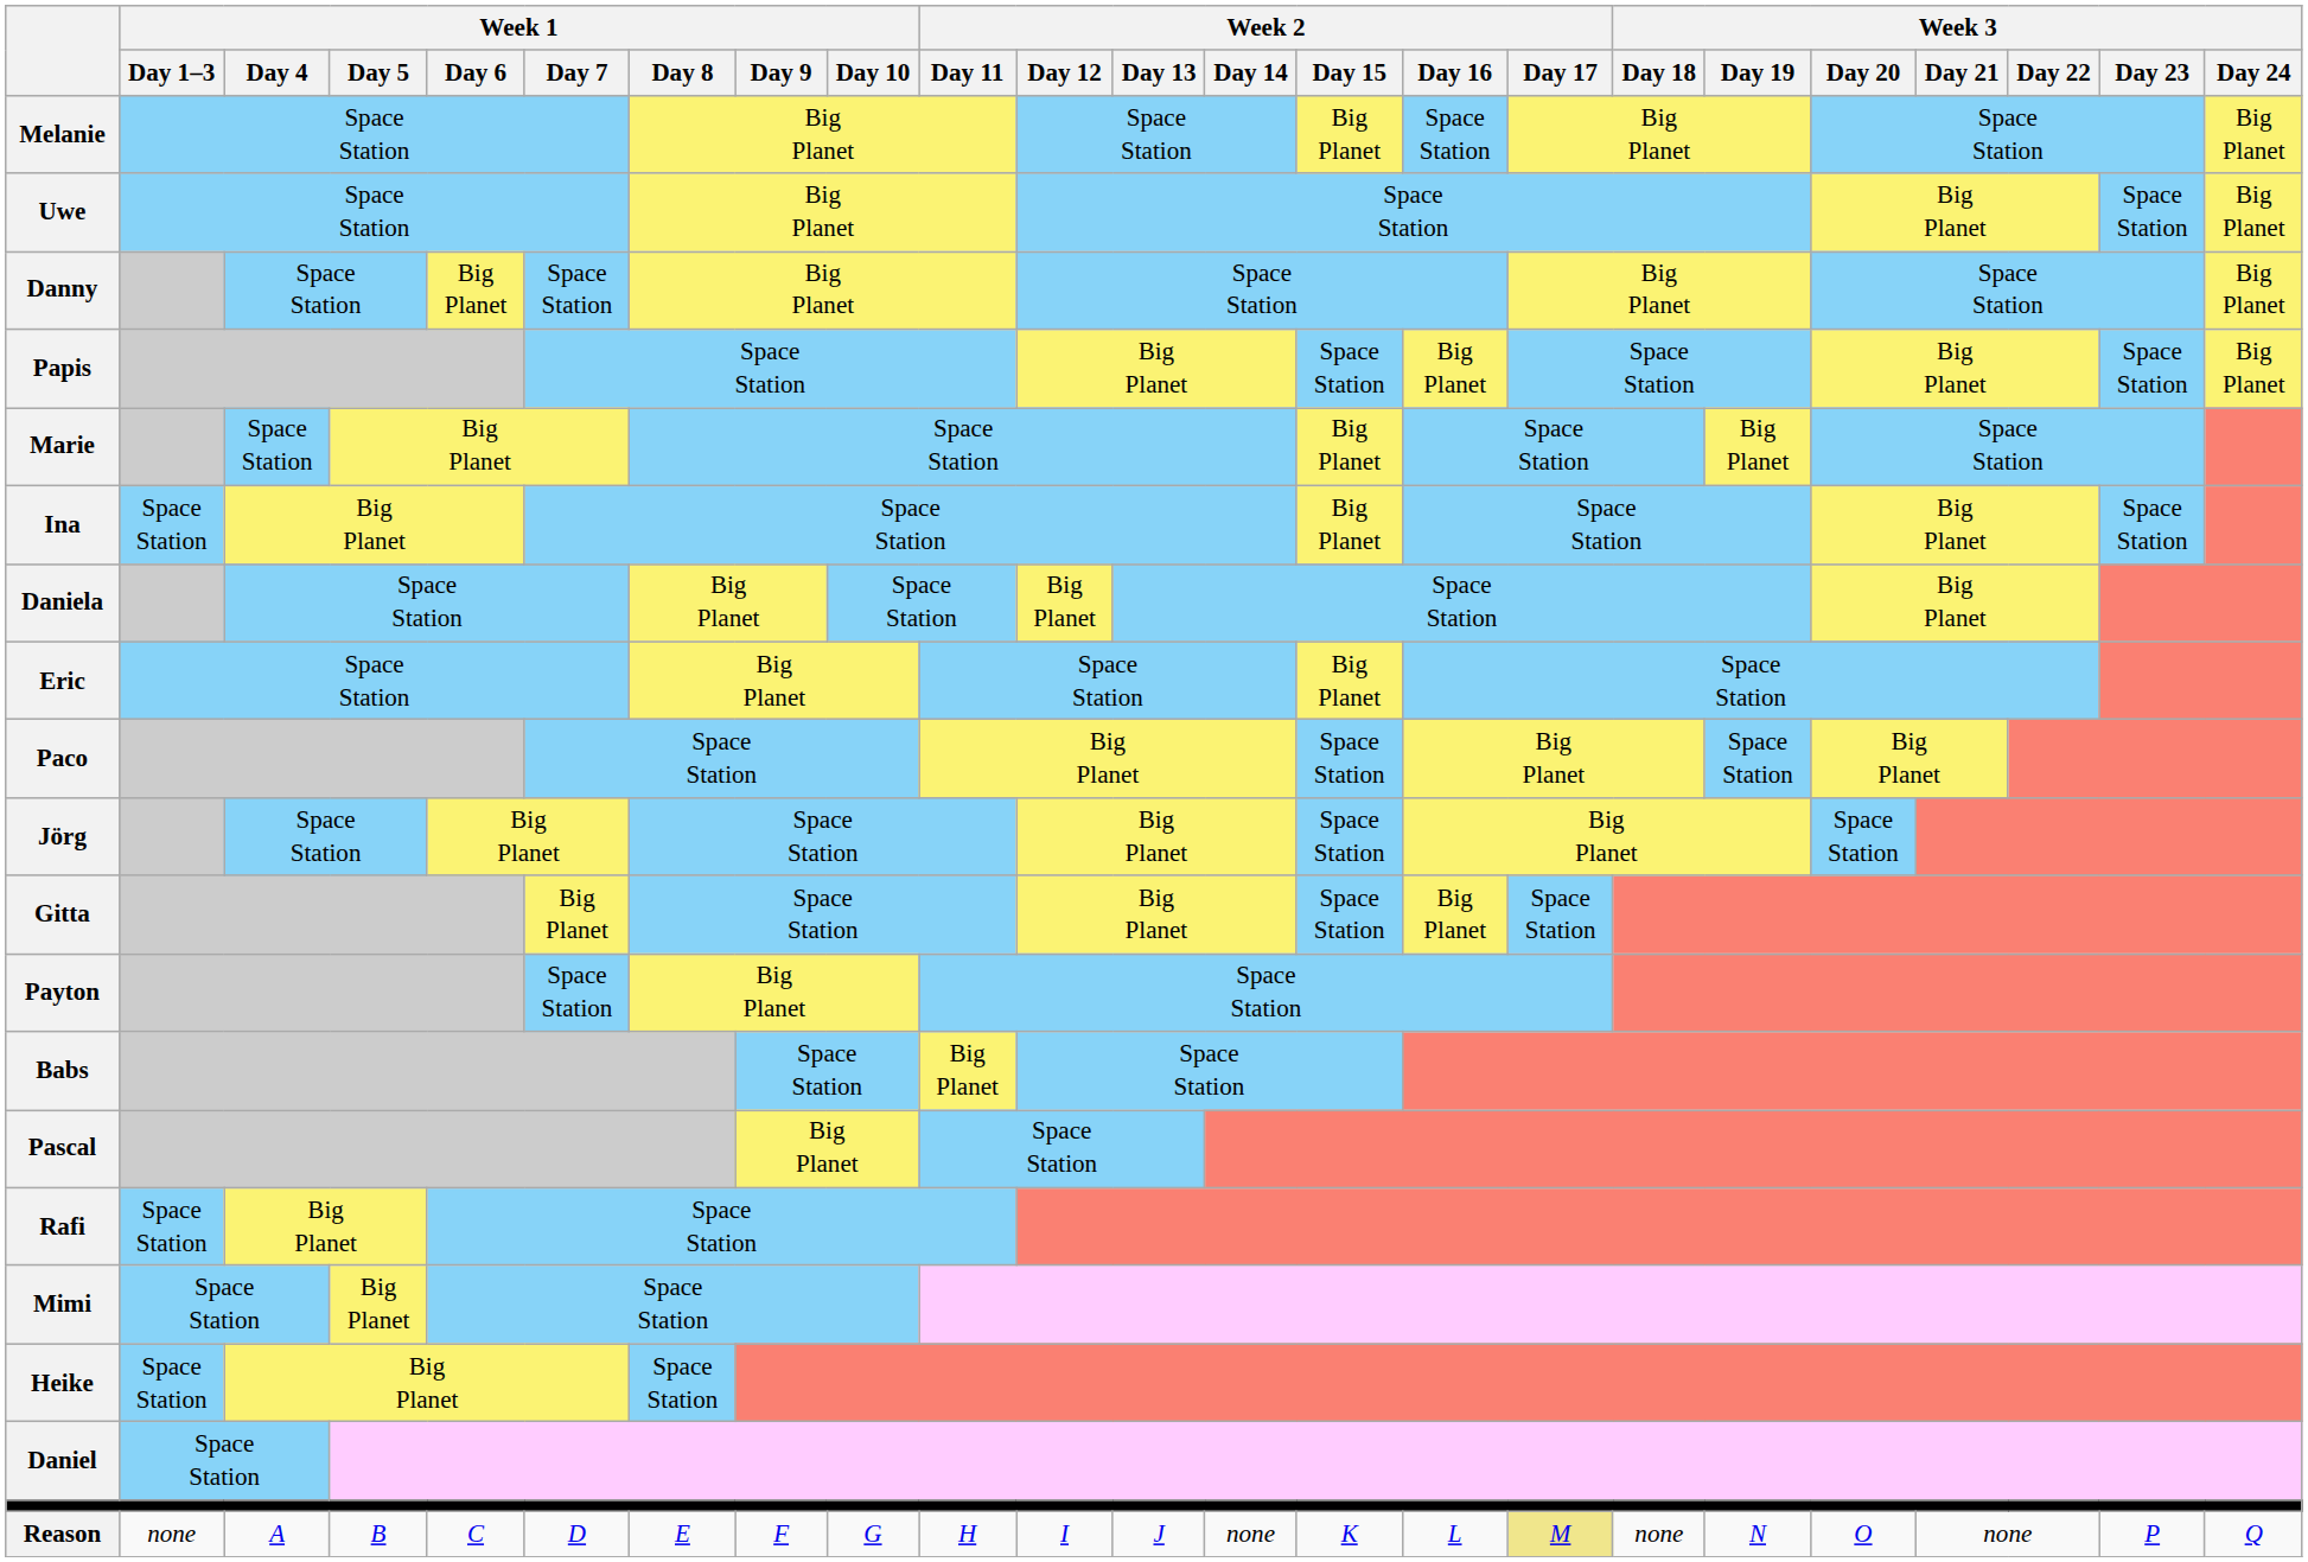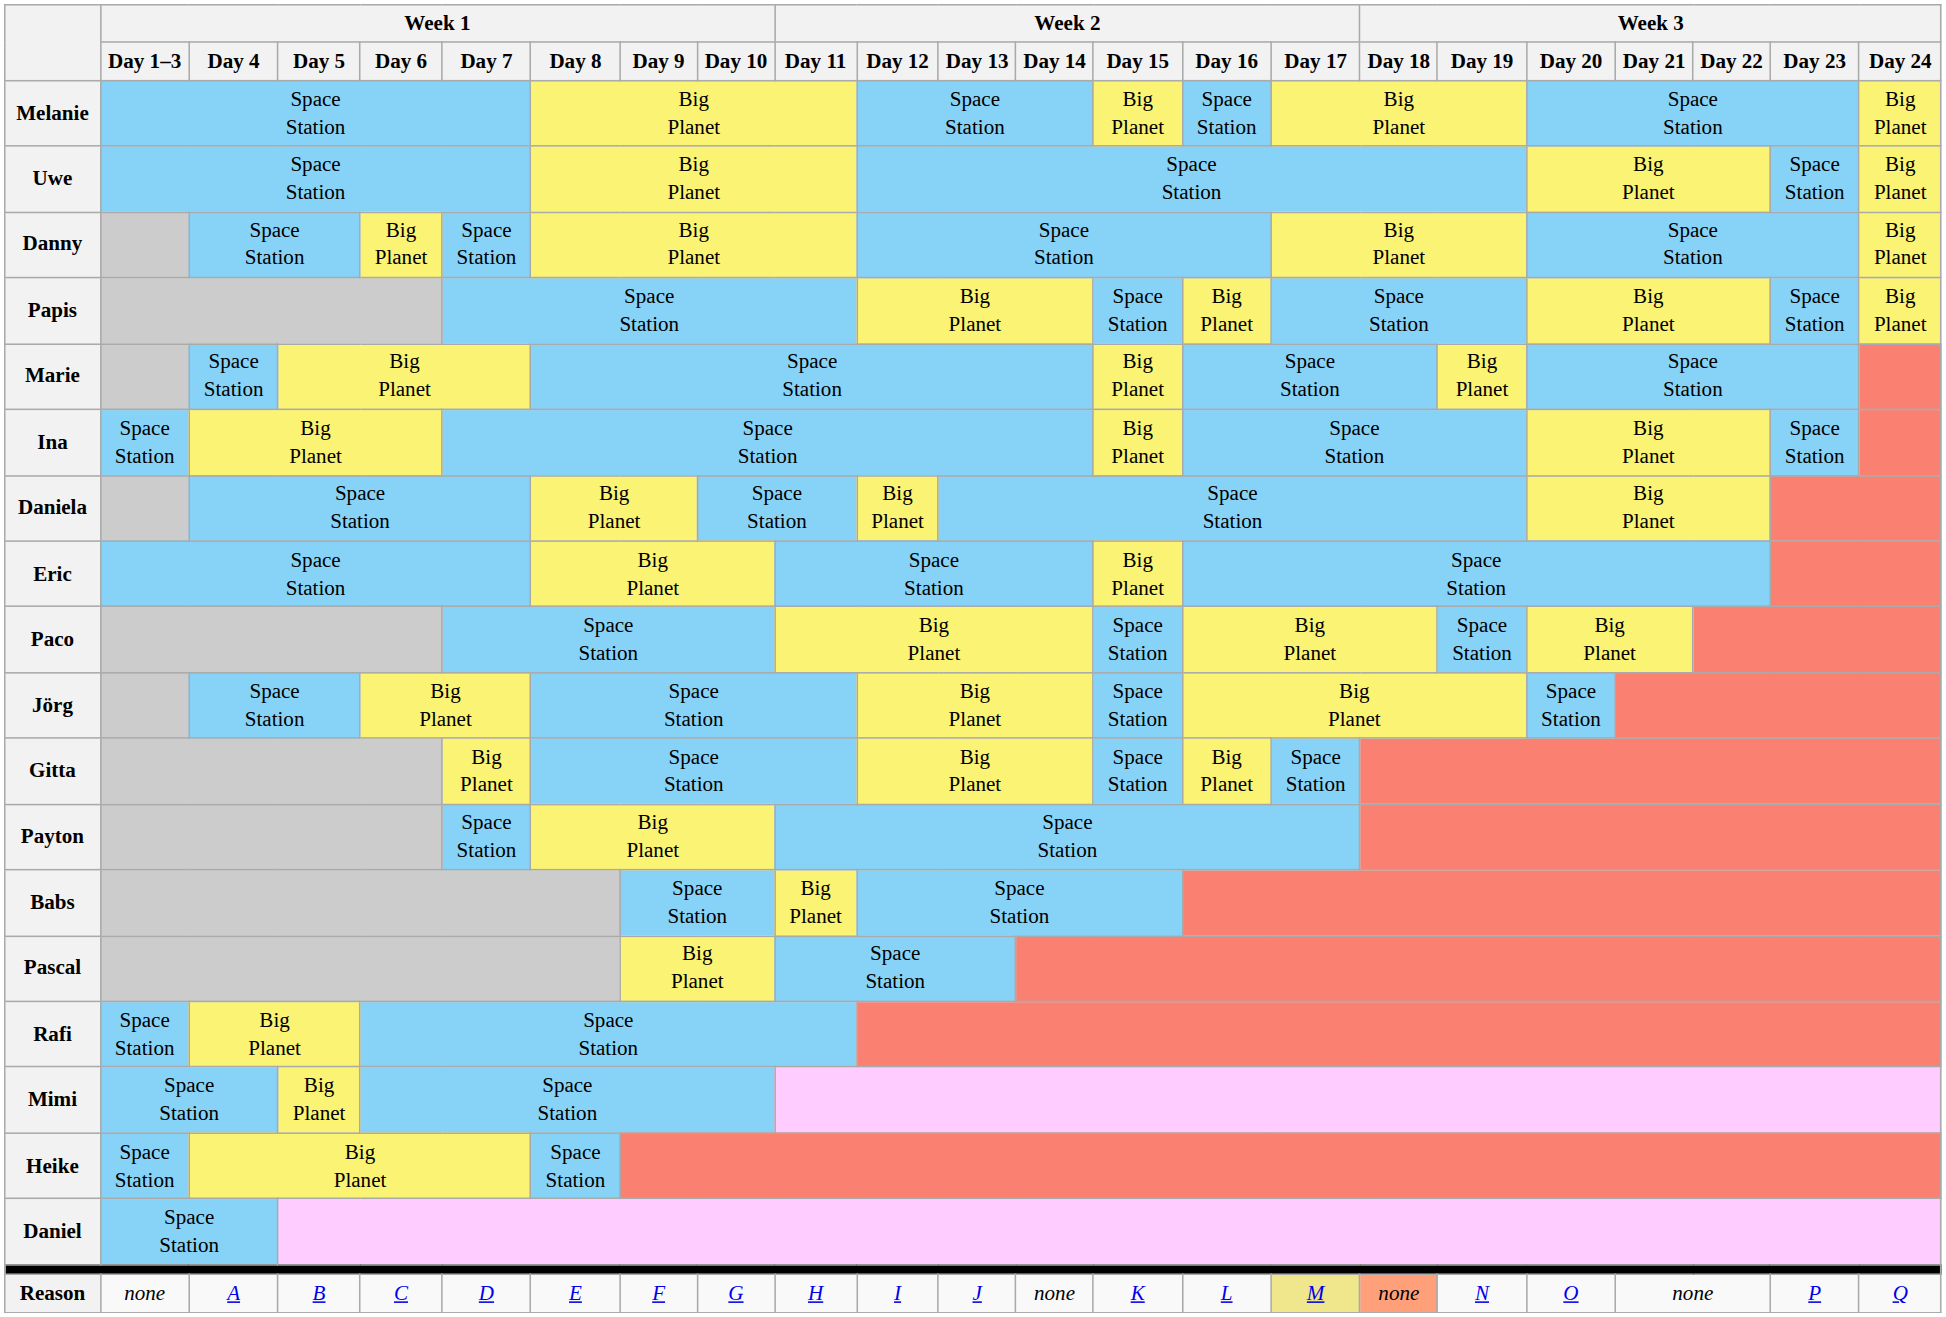Reason | Week 3 / Day 18: no background -> lightsalmon background
